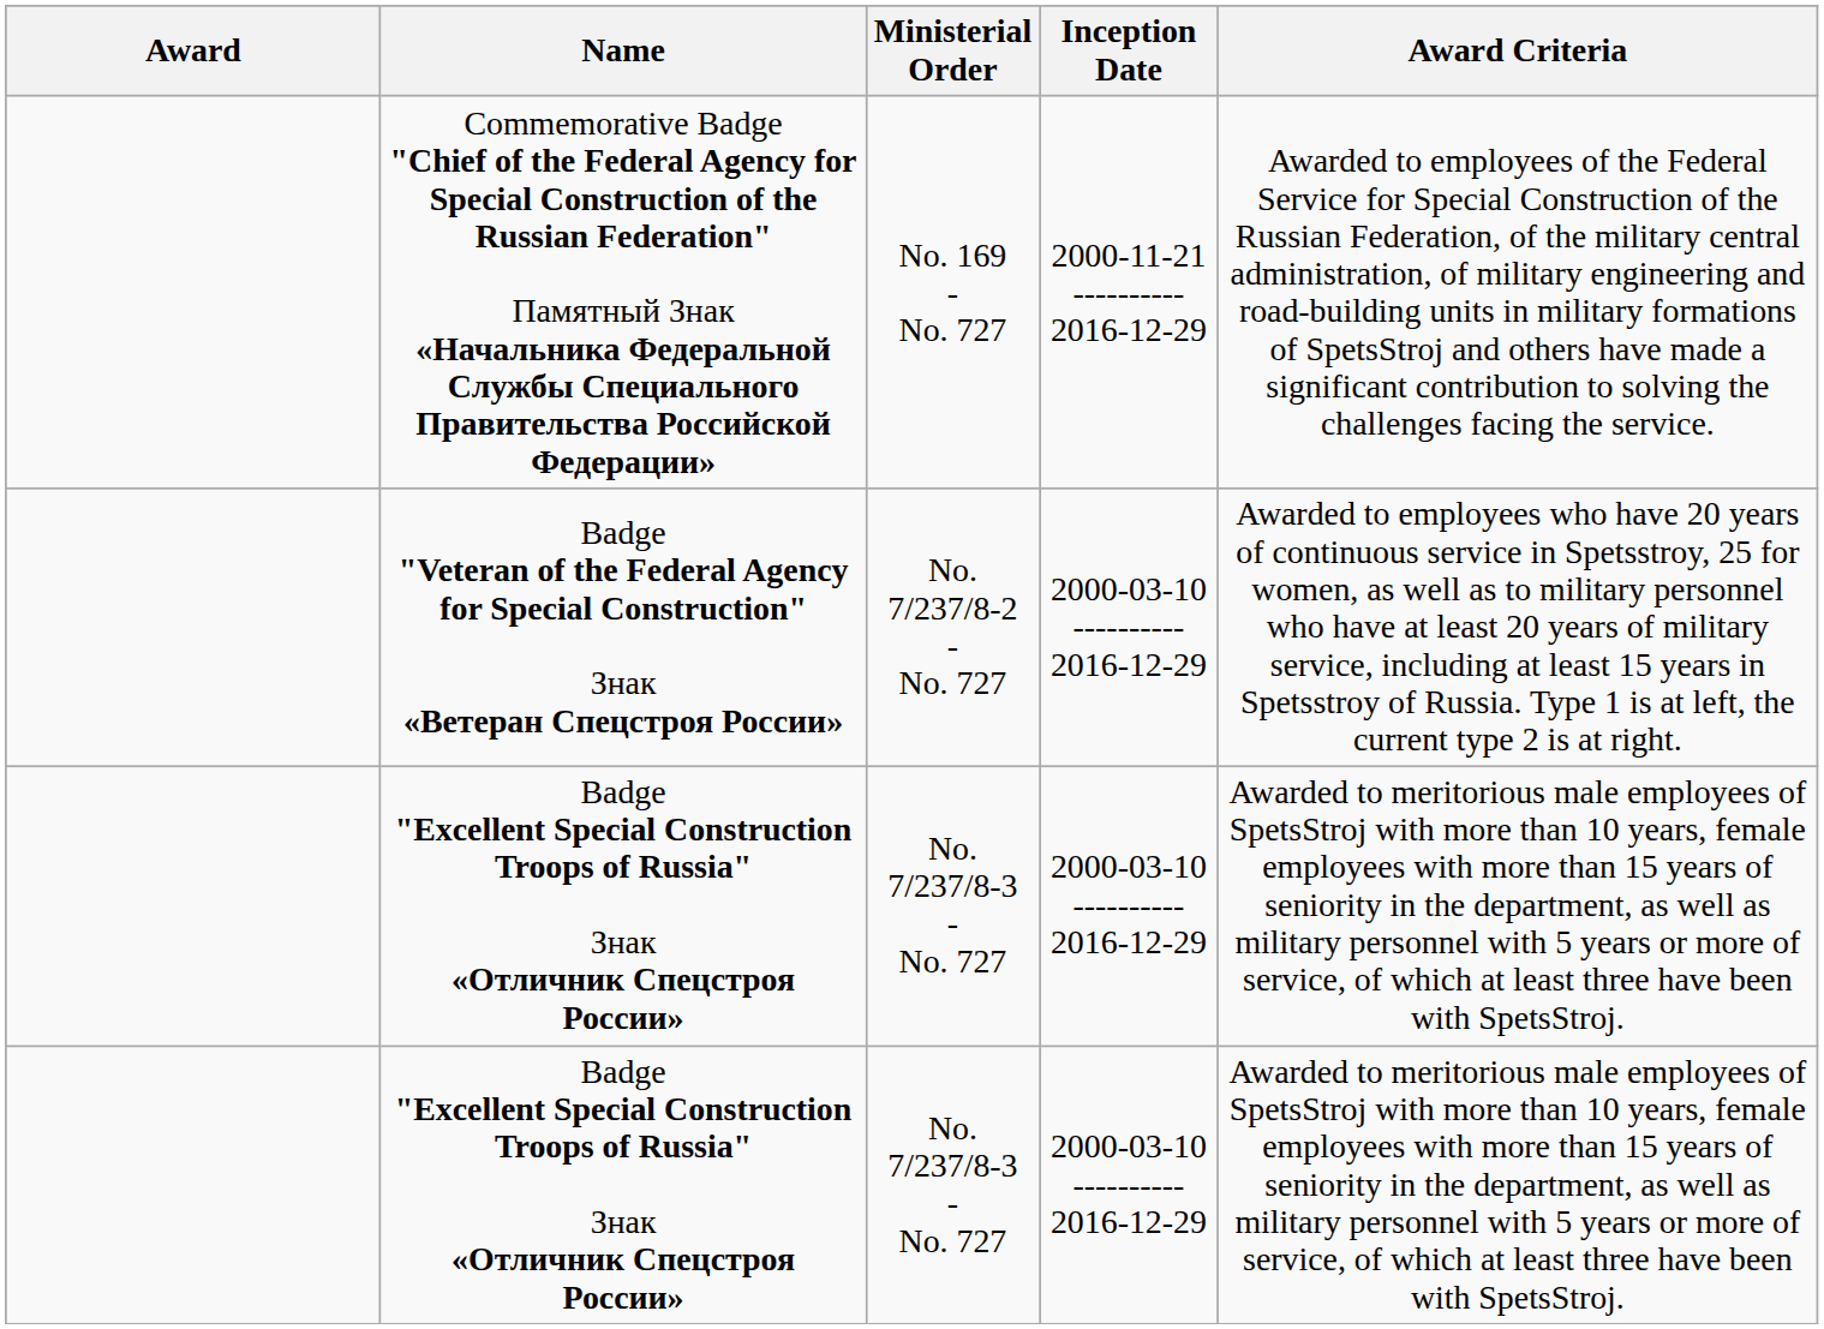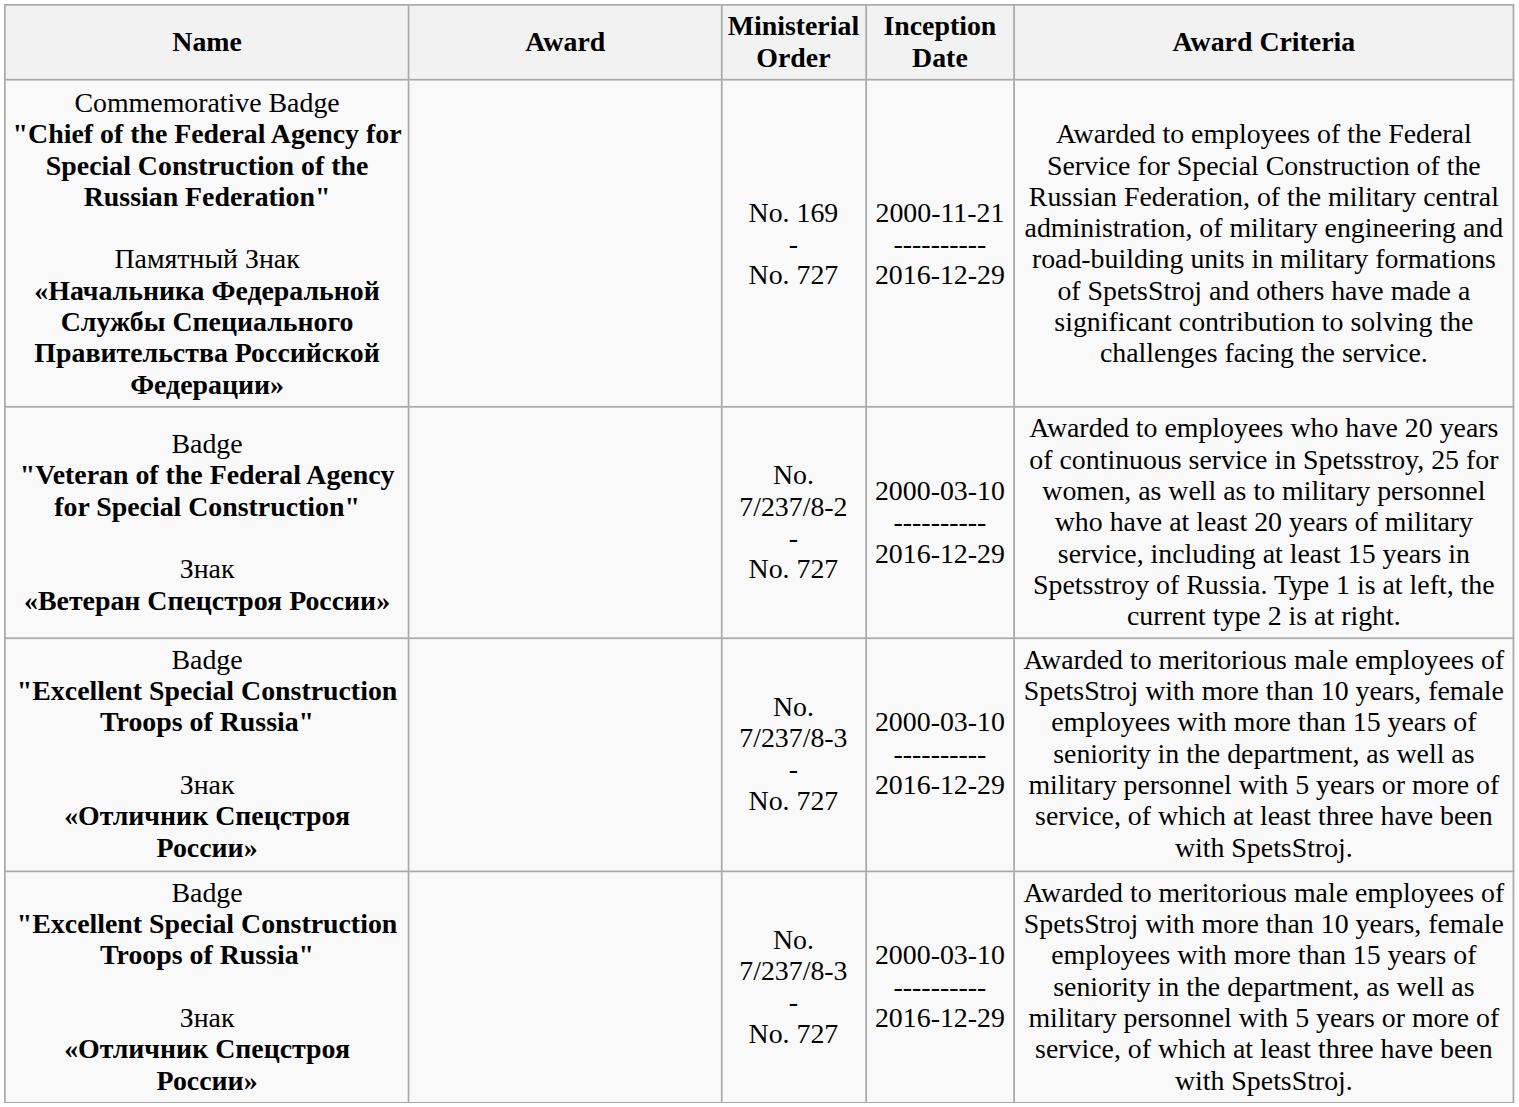columns swapped: Award <-> Name
